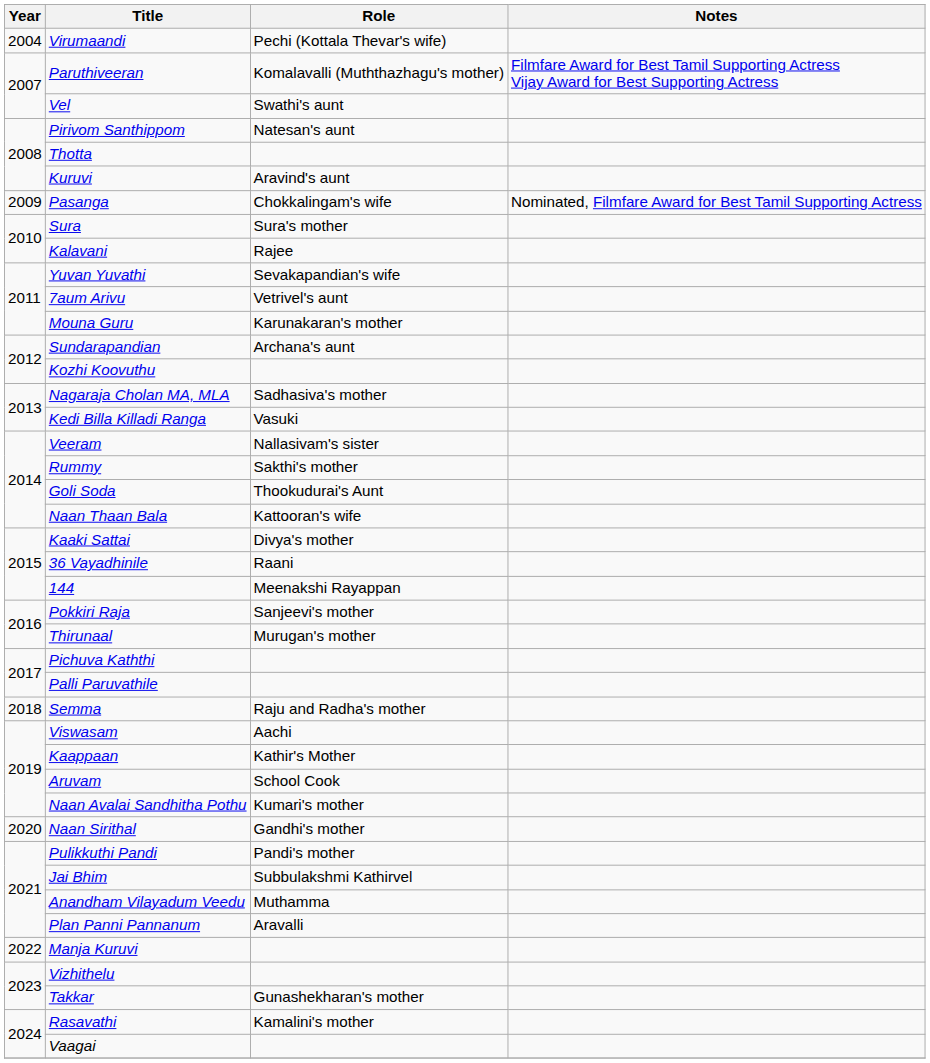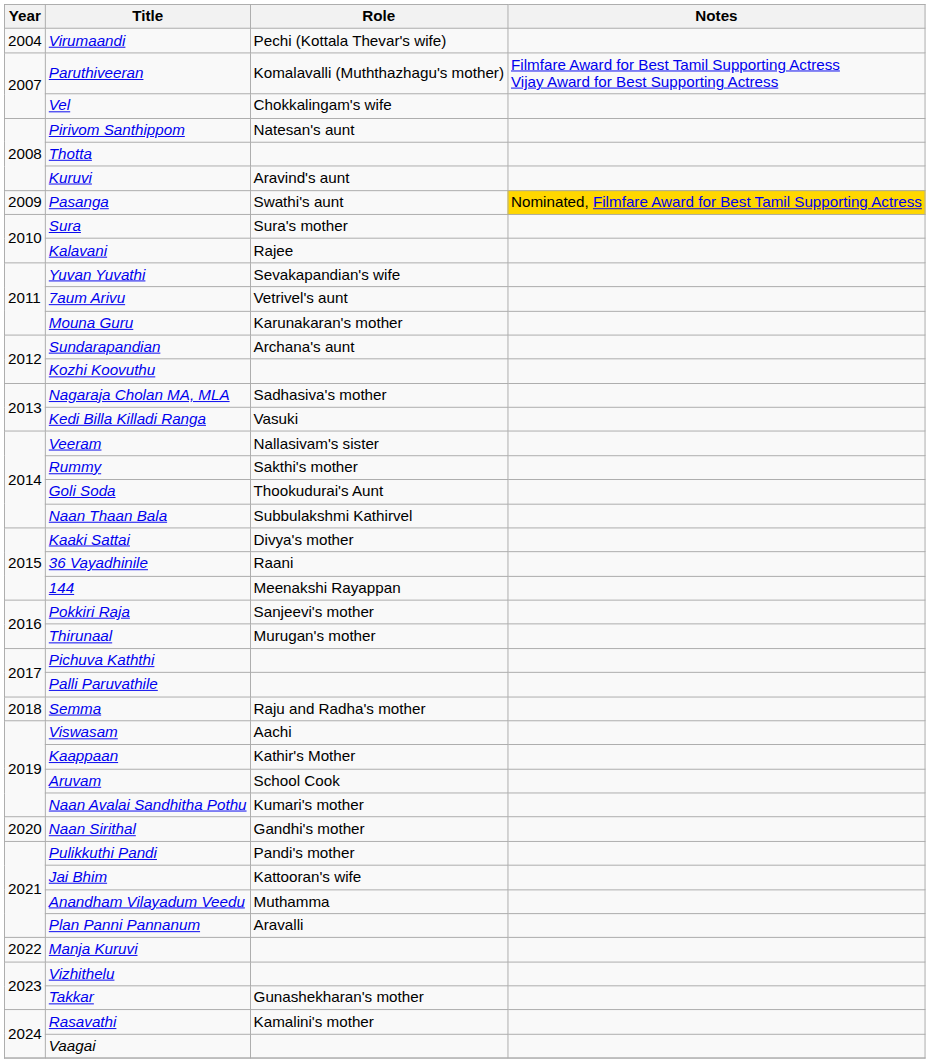Vel | Role: Swathi's aunt -> Chokkalingam's wife
Pasanga | Role: Chokkalingam's wife -> Swathi's aunt
Pasanga | Notes: no background -> gold background
Naan Thaan Bala | Role: Kattooran's wife -> Subbulakshmi Kathirvel
Jai Bhim | Role: Subbulakshmi Kathirvel -> Kattooran's wife
